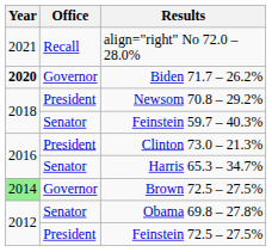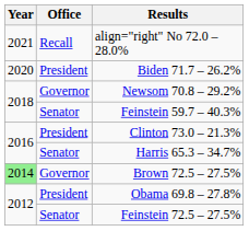Biden 71.7 – 26.2% | Year: bold -> normal
Biden 71.7 – 26.2% | Office: Governor -> President
Newsom 70.8 – 29.2% | Office: President -> Governor
Obama 69.8 – 27.8% | Office: Senator -> President
Feinstein 72.5 – 27.5% | Office: President -> Senator
